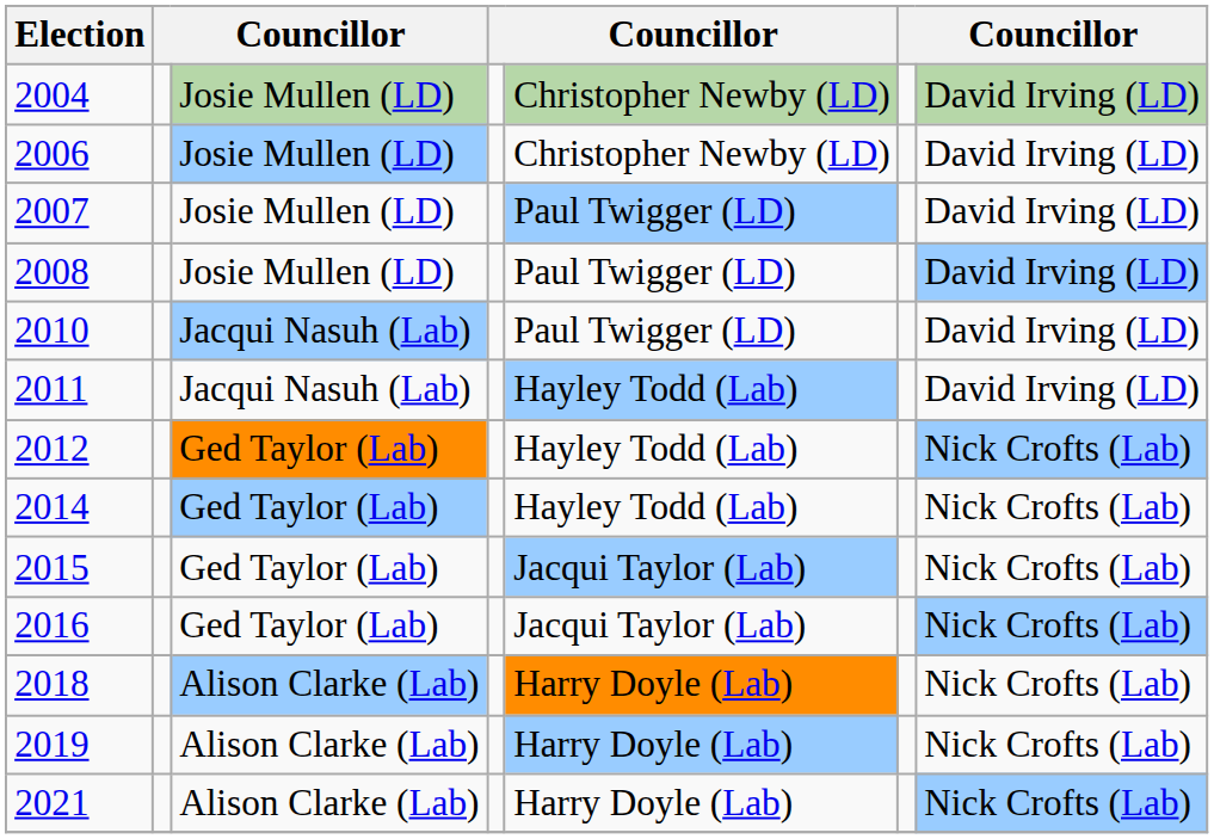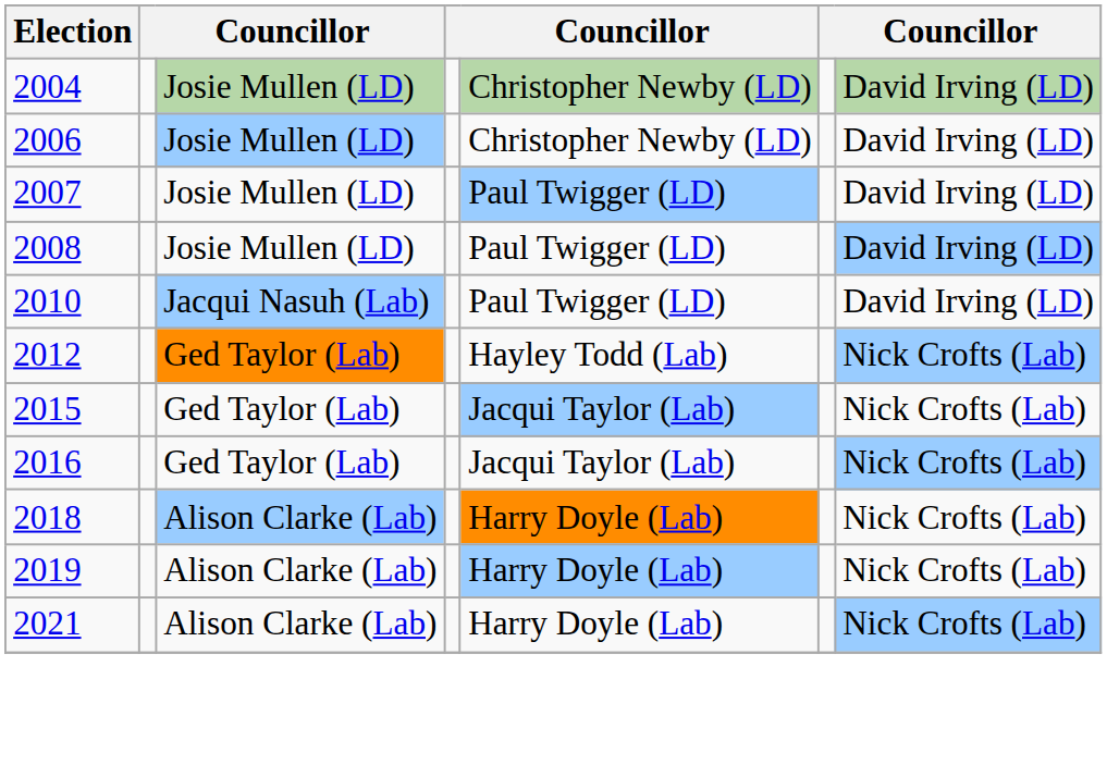- row: 2011 | Jacqui Nasuh (Lab) | Hayley Todd (Lab) | David Irving (LD)
- row: 2014 | Ged Taylor (Lab) | Hayley Todd (Lab) | Nick Crofts (Lab)
